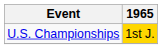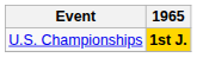U.S. Championships | 1965: normal -> bold
